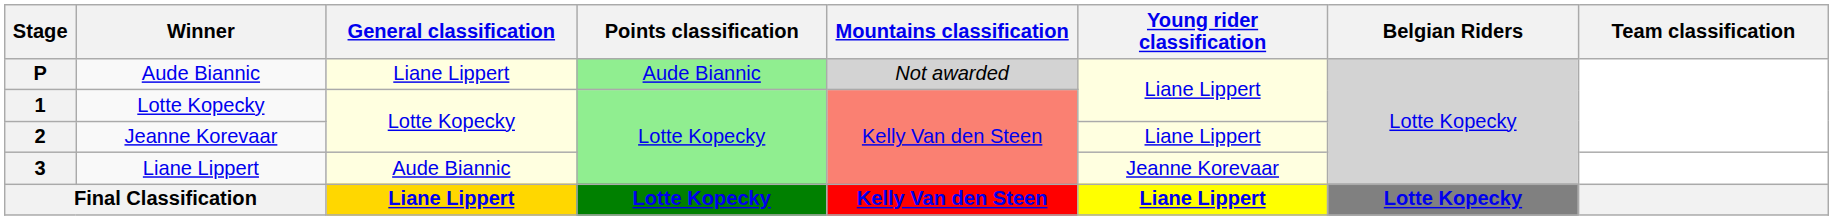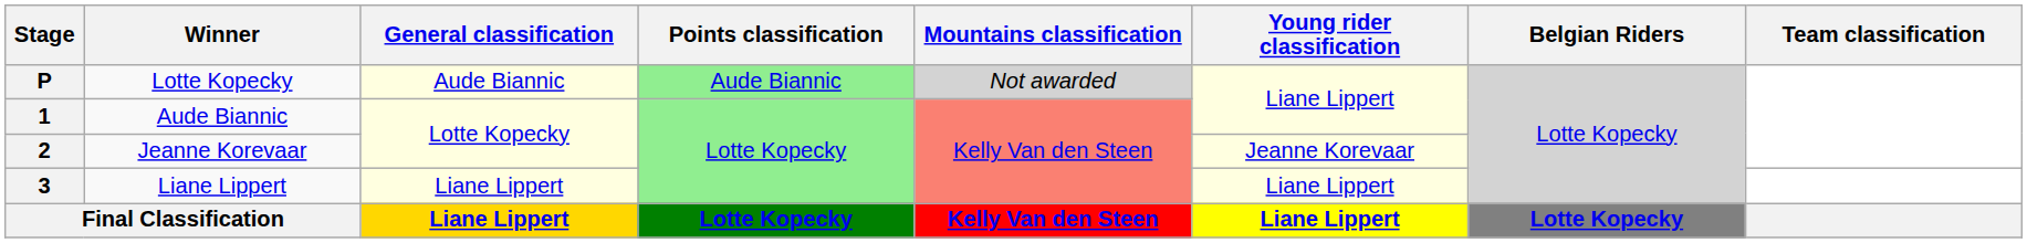P | Winner: Aude Biannic -> Lotte Kopecky
P | General classification: Liane Lippert -> Aude Biannic
1 | Winner: Lotte Kopecky -> Aude Biannic
2 | Young rider classification: Liane Lippert -> Jeanne Korevaar
3 | General classification: Aude Biannic -> Liane Lippert
3 | Young rider classification: Jeanne Korevaar -> Liane Lippert
